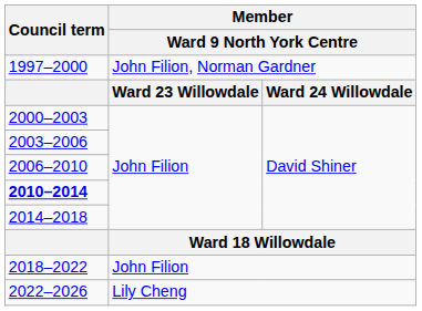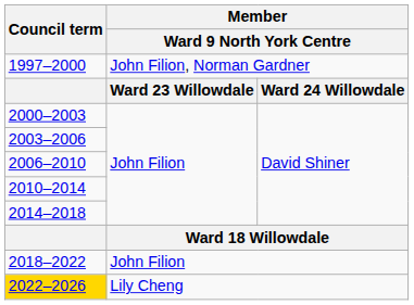2010–2014 | Council term: bold -> normal
2022–2026 | Council term: no background -> gold background
